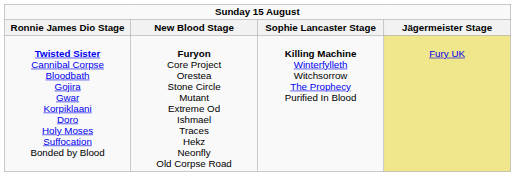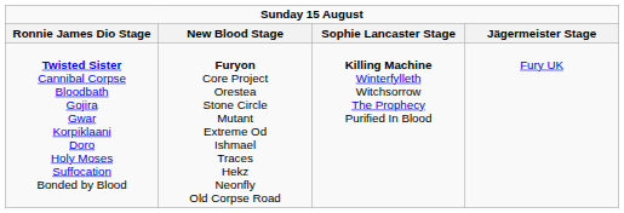row 3 | Jägermeister Stage: khaki background -> no background
